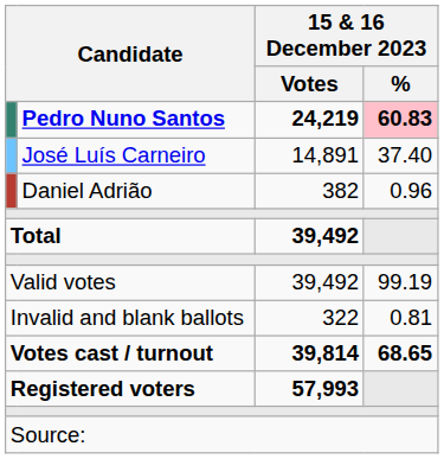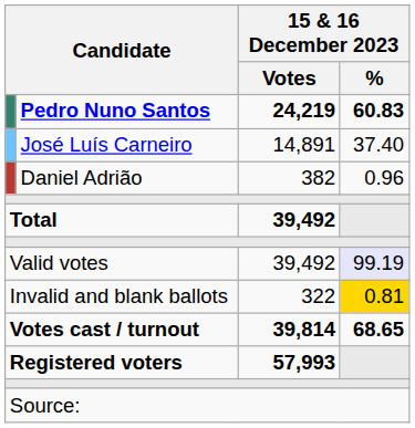Pedro Nuno Santos | 15 & 16 December 2023 / %: pink background -> no background
Valid votes | 15 & 16 December 2023 / %: no background -> lavender background
Invalid and blank ballots | 15 & 16 December 2023 / %: no background -> gold background
